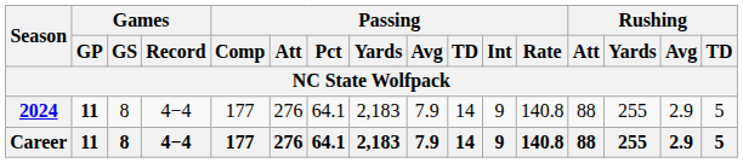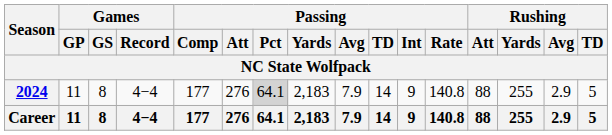2024 | Games / GP / NC State Wolfpack: bold -> normal
2024 | Passing / Pct / NC State Wolfpack: no background -> lightgrey background
